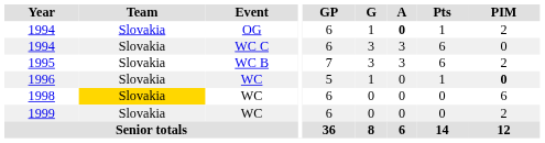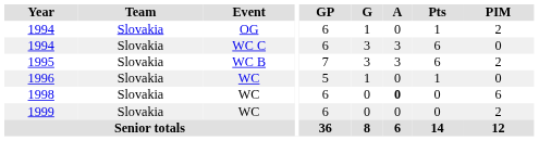1994 / OG | A: bold -> normal
1996 | PIM: bold -> normal
1998 | Team: gold background -> no background
1998 | A: normal -> bold
